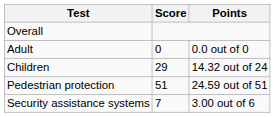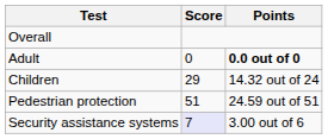Adult | Points: normal -> bold
Security assistance systems | Score: no background -> lavender background
